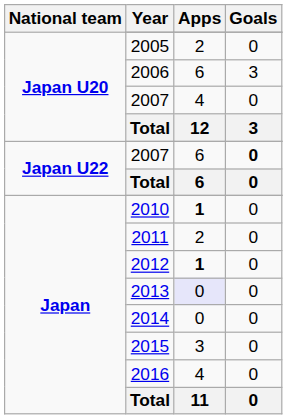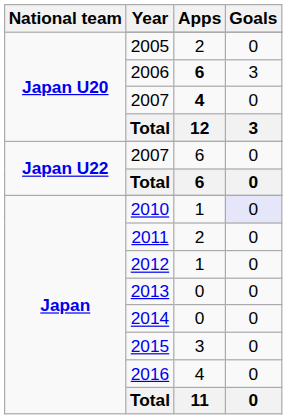2006 | Apps: normal -> bold
Japan U20 / 2007 | Apps: normal -> bold
Japan U22 / 2007 | Goals: bold -> normal
2010 | Apps: bold -> normal
2010 | Goals: no background -> lavender background
2012 | Apps: bold -> normal
2013 | Apps: lavender background -> no background
